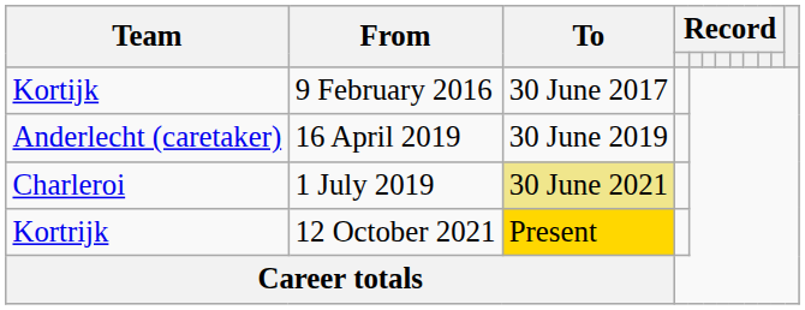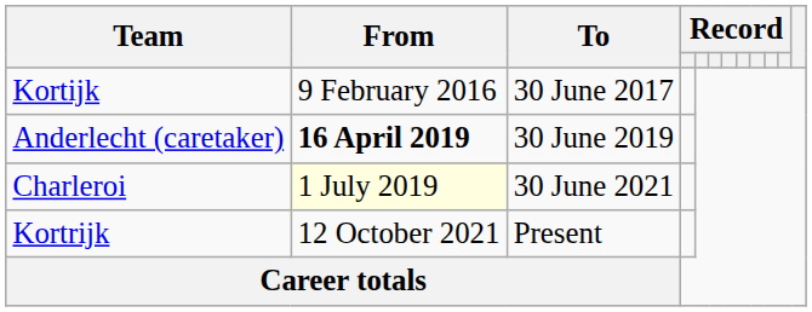Anderlecht (caretaker) | From: normal -> bold
Charleroi | From: no background -> lightyellow background
Charleroi | To: khaki background -> no background
Kortrijk | To: gold background -> no background
